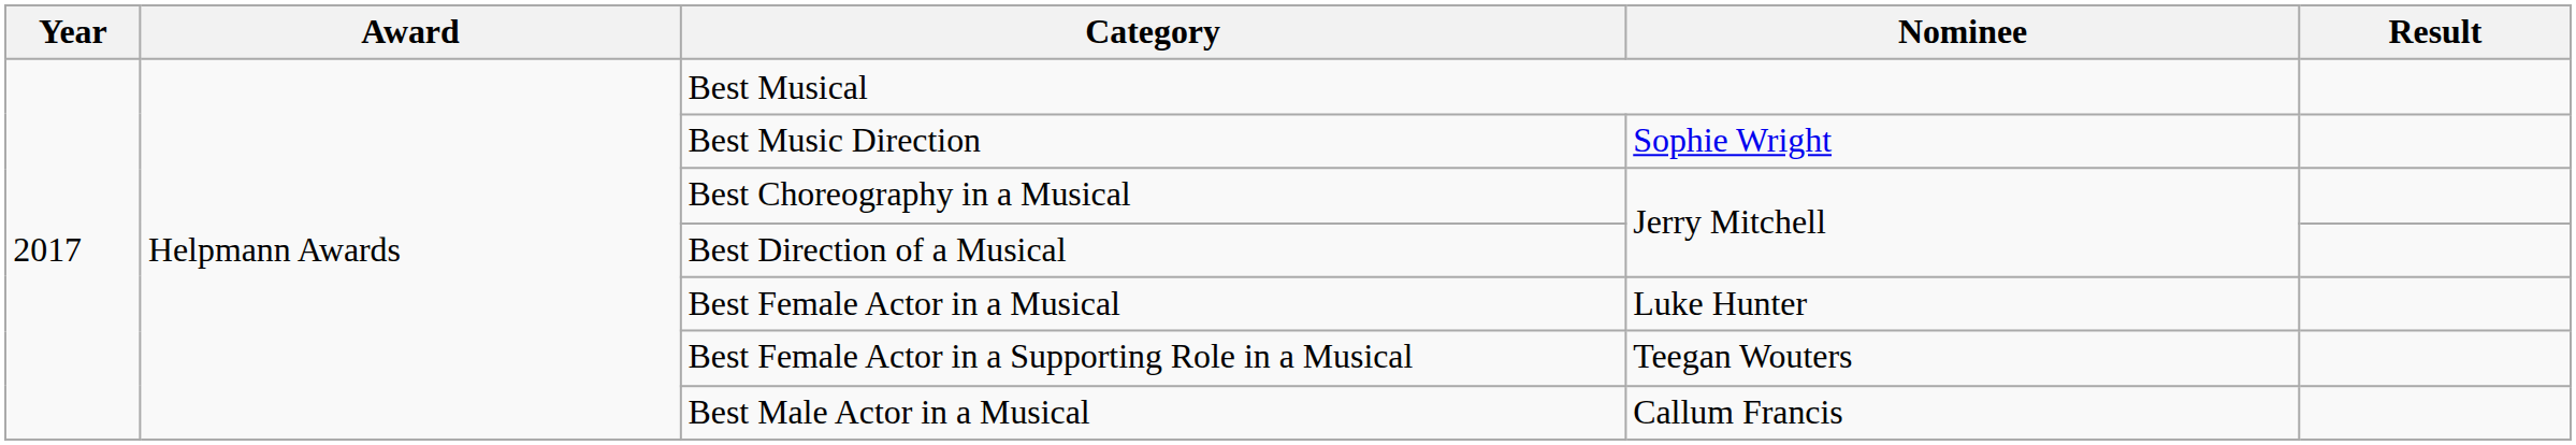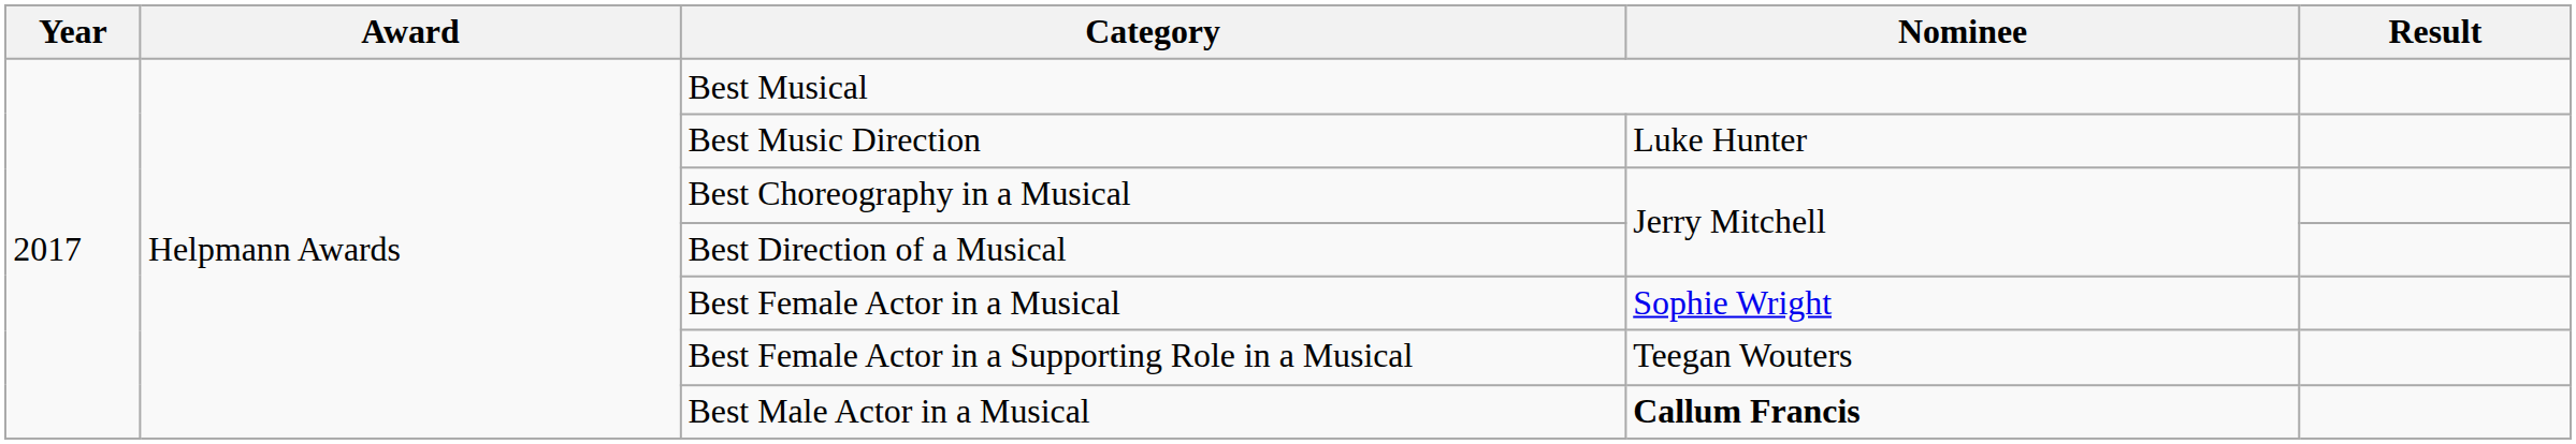Best Music Direction | Nominee: Sophie Wright -> Luke Hunter
Best Female Actor in a Musical | Nominee: Luke Hunter -> Sophie Wright
Best Male Actor in a Musical | Nominee: normal -> bold
